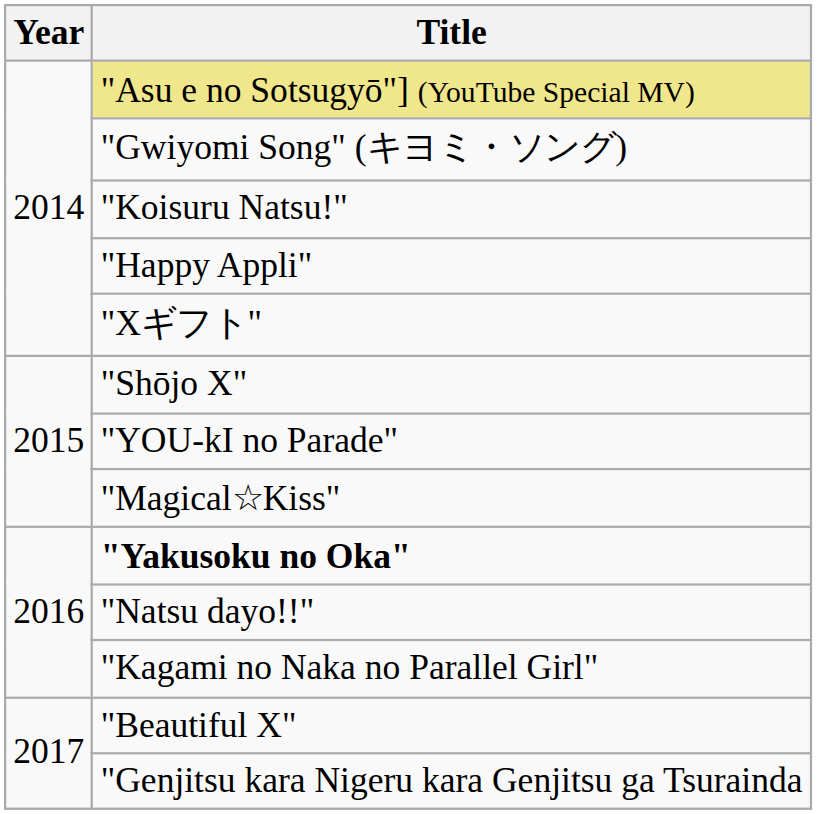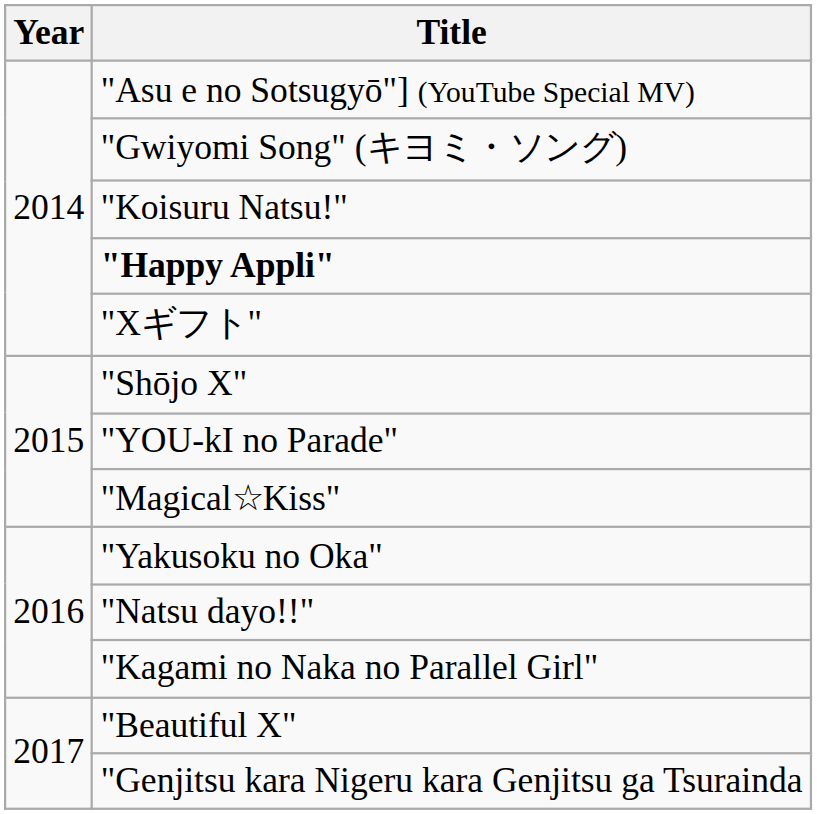"Asu e no Sotsugyō"] (YouTube Special MV) | Title: khaki background -> no background
"Happy Appli" | Title: normal -> bold
"Yakusoku no Oka" | Title: bold -> normal
